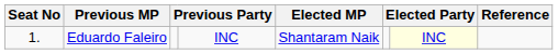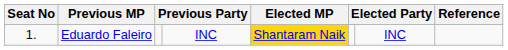Eduardo Faleiro | Elected MP: no background -> gold background
Eduardo Faleiro | column 7: lightyellow background -> no background
